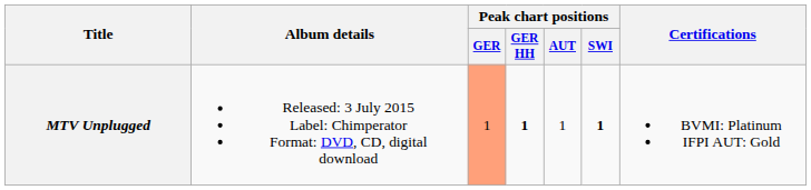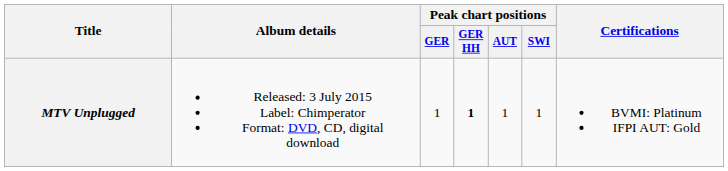MTV Unplugged | Peak chart positions / GER: lightsalmon background -> no background
MTV Unplugged | Peak chart positions / SWI: bold -> normal
